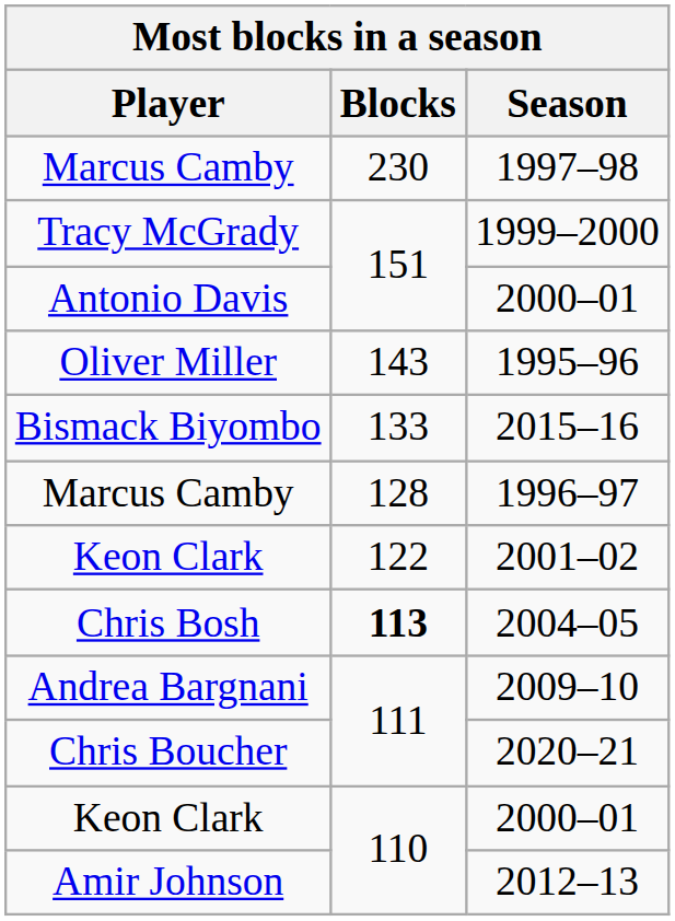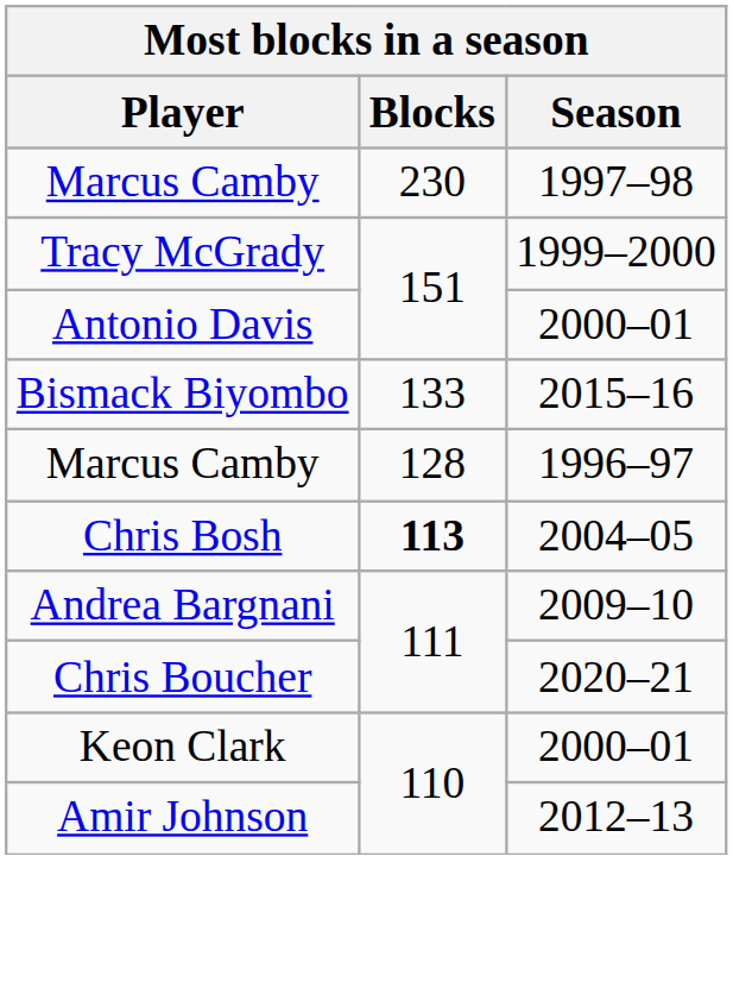- row: Oliver Miller | 143 | 1995–96
- row: Keon Clark | 122 | 2001–02
